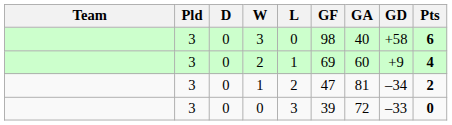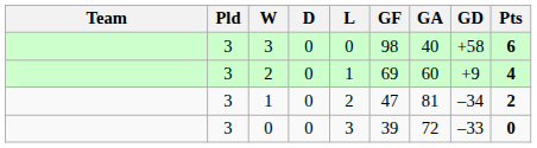columns swapped: W <-> D
